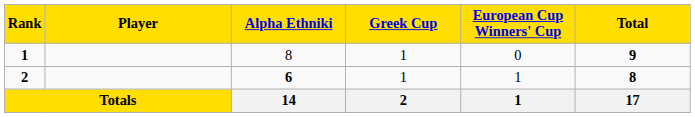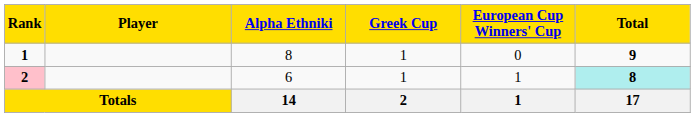row 3 | Rank: no background -> pink background
row 3 | Alpha Ethniki: bold -> normal
row 3 | Total: no background -> paleturquoise background
